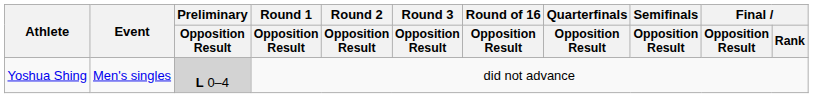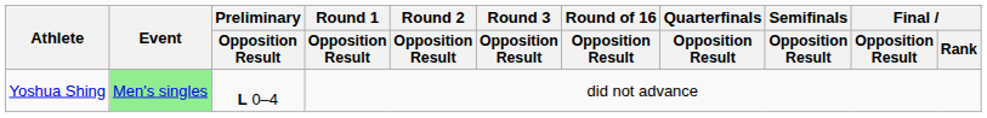Yoshua Shing | Event: no background -> lightgreen background
Yoshua Shing | Preliminary / Opposition Result: lightgrey background -> no background
